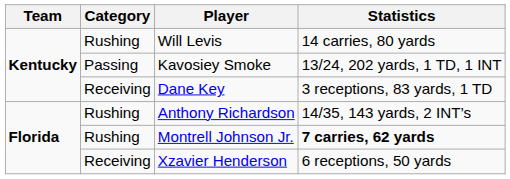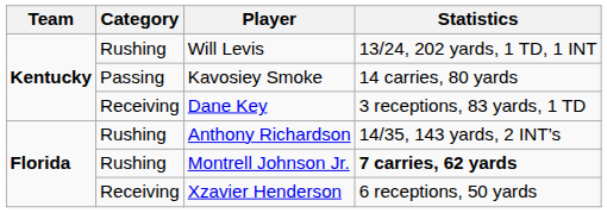Will Levis | Statistics: 14 carries, 80 yards -> 13/24, 202 yards, 1 TD, 1 INT
Kavosiey Smoke | Statistics: 13/24, 202 yards, 1 TD, 1 INT -> 14 carries, 80 yards
